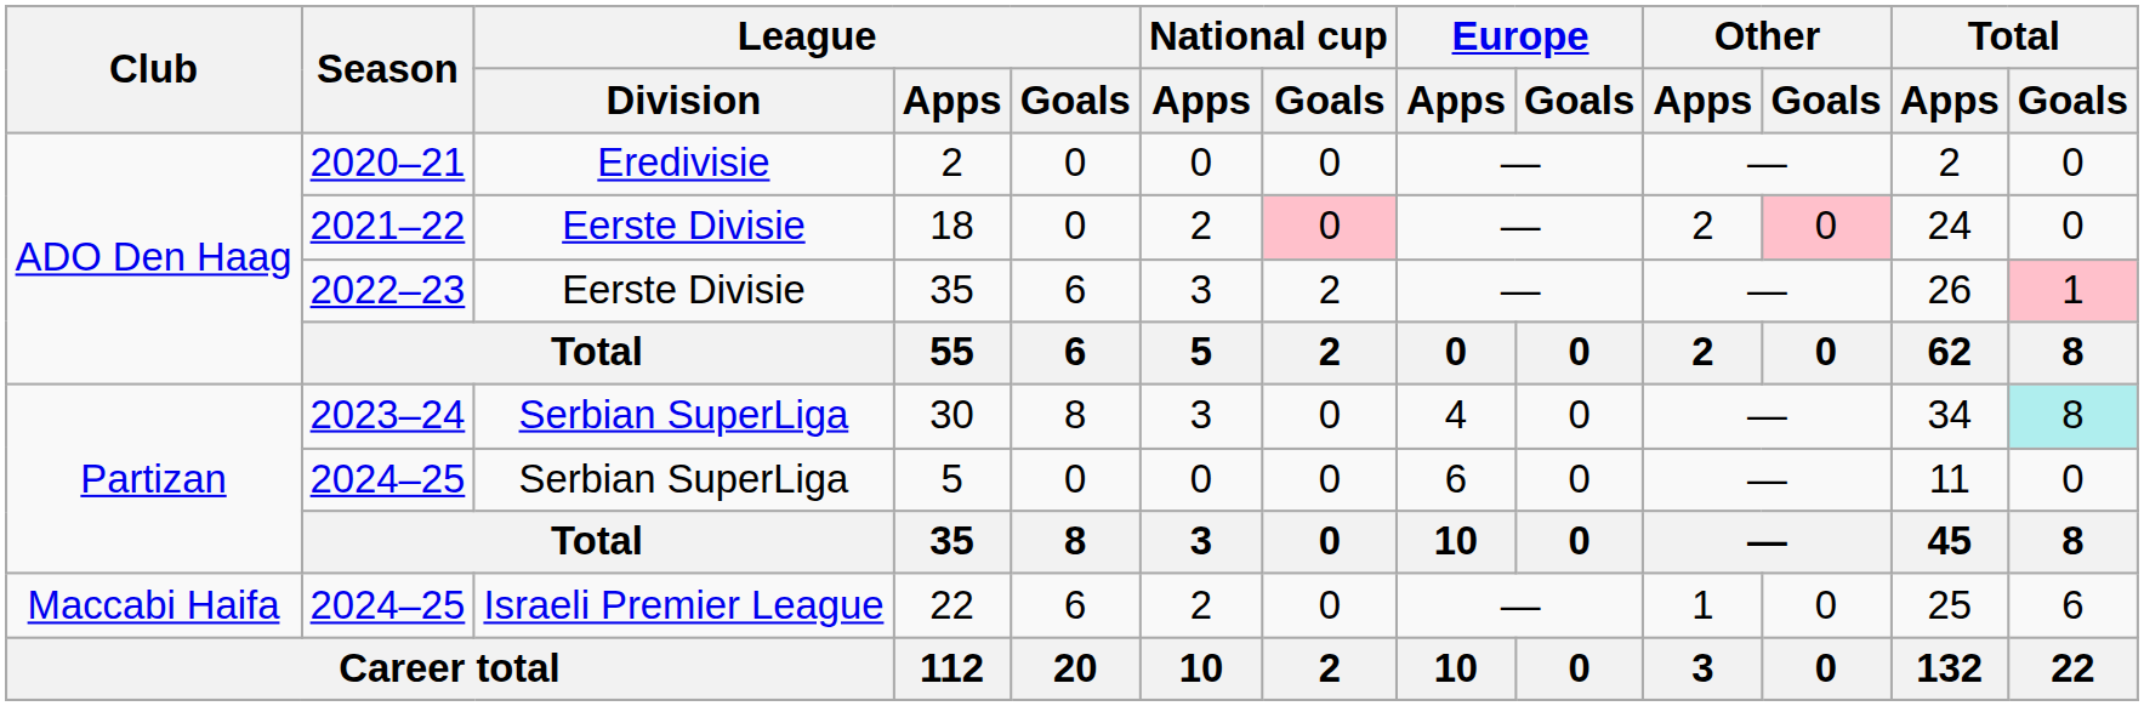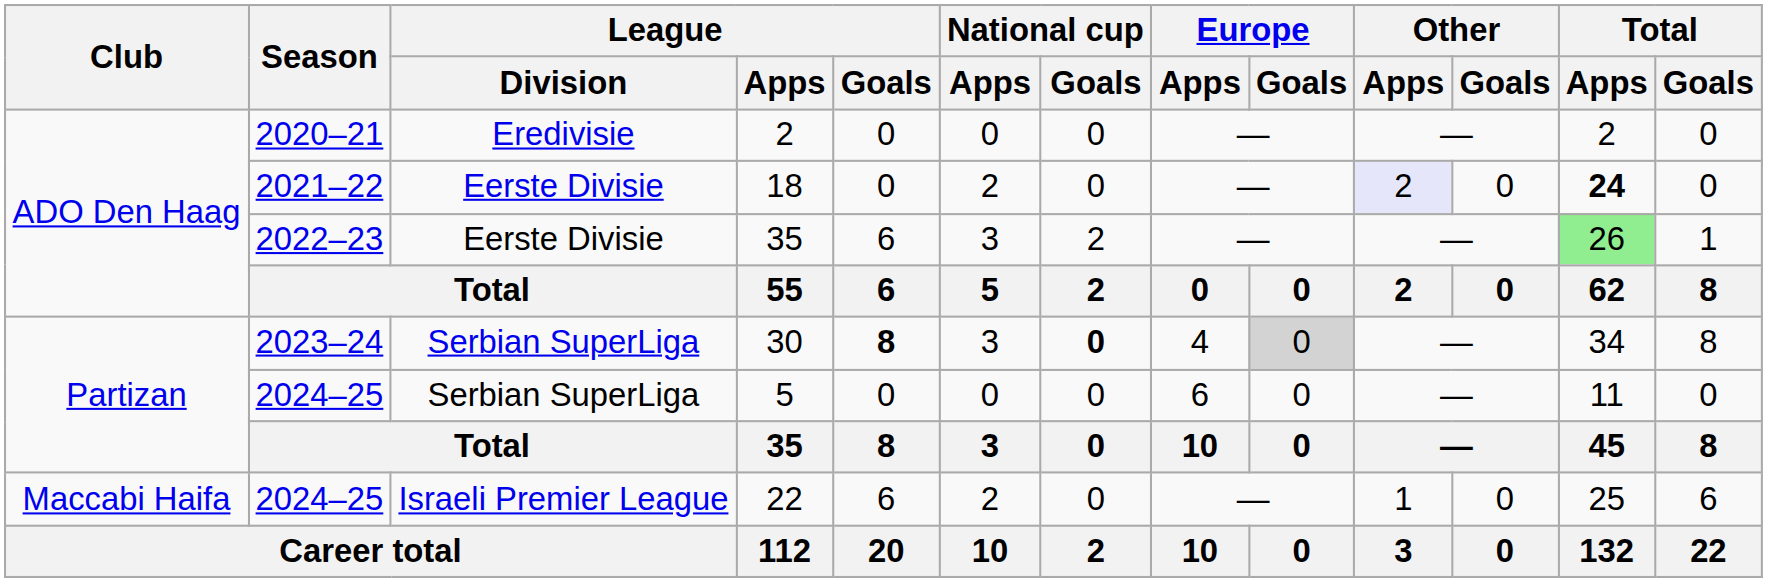18 | National cup / Goals: pink background -> no background
18 | Other / Apps: no background -> lavender background
18 | Other / Goals: pink background -> no background
18 | Total / Apps: normal -> bold
2022–23 / 35 | Total / Apps: no background -> lightgreen background
2022–23 / 35 | Total / Goals: pink background -> no background
30 | League / Goals: normal -> bold
30 | National cup / Goals: normal -> bold
30 | Europe / Goals: no background -> lightgrey background
30 | Total / Goals: paleturquoise background -> no background
